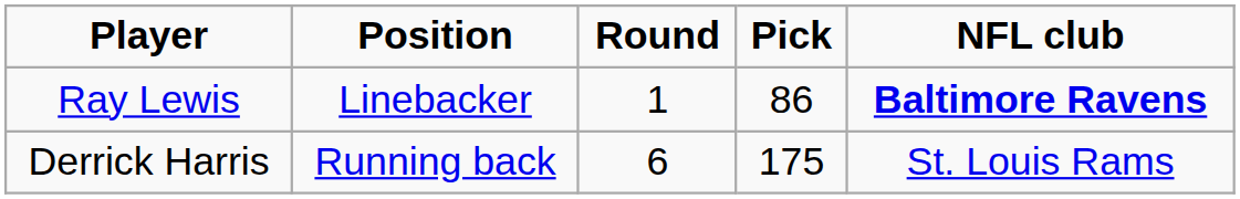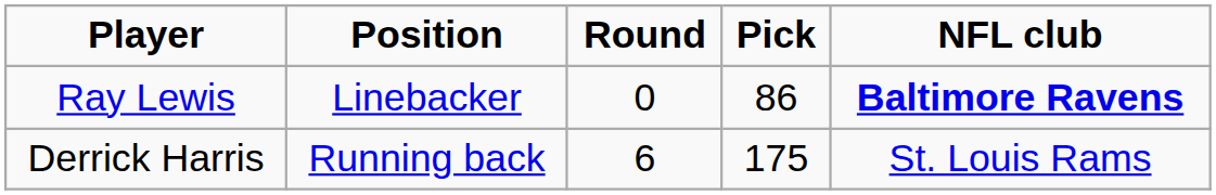Ray Lewis | Round: 1 -> 0
